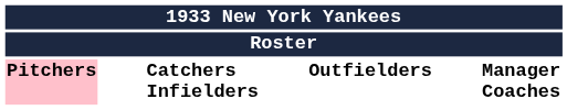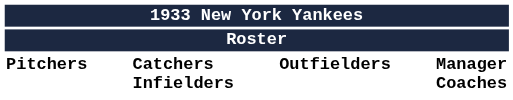Pitchers | column 1: pink background -> no background
